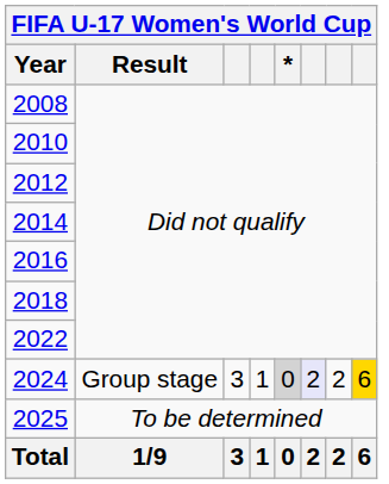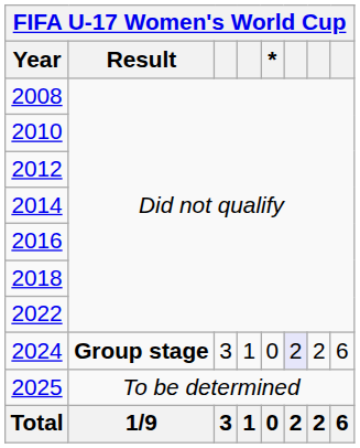2024 | Result: normal -> bold
2024 | *: lightgrey background -> no background
2024 | column 8: gold background -> no background
